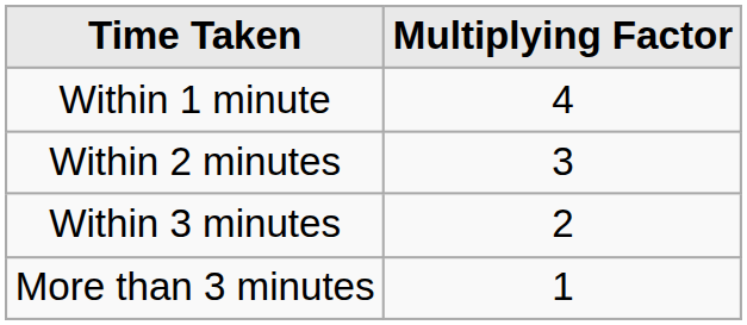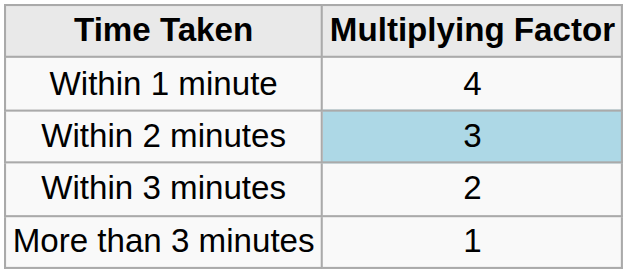Within 2 minutes | Multiplying Factor: no background -> lightblue background
